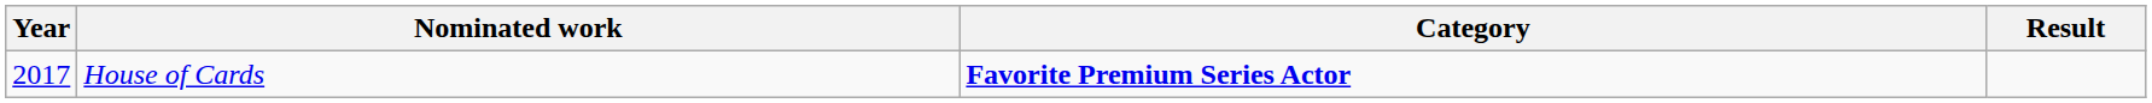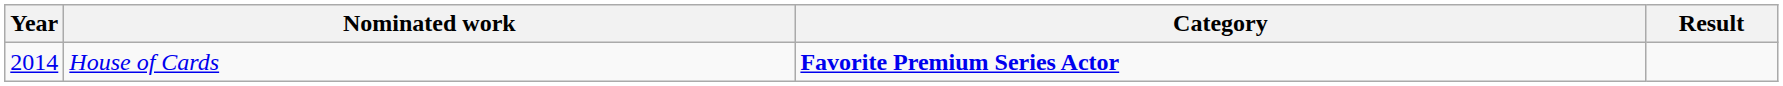House of Cards | Year: 2017 -> 2014
